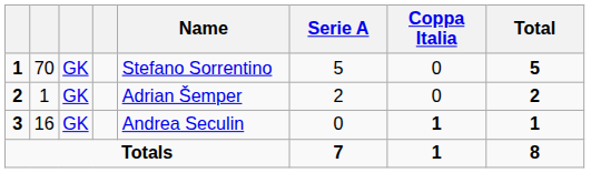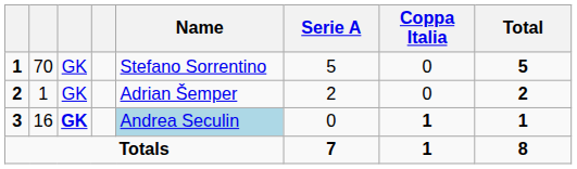3 | column 3: normal -> bold
3 | Name: no background -> lightblue background
